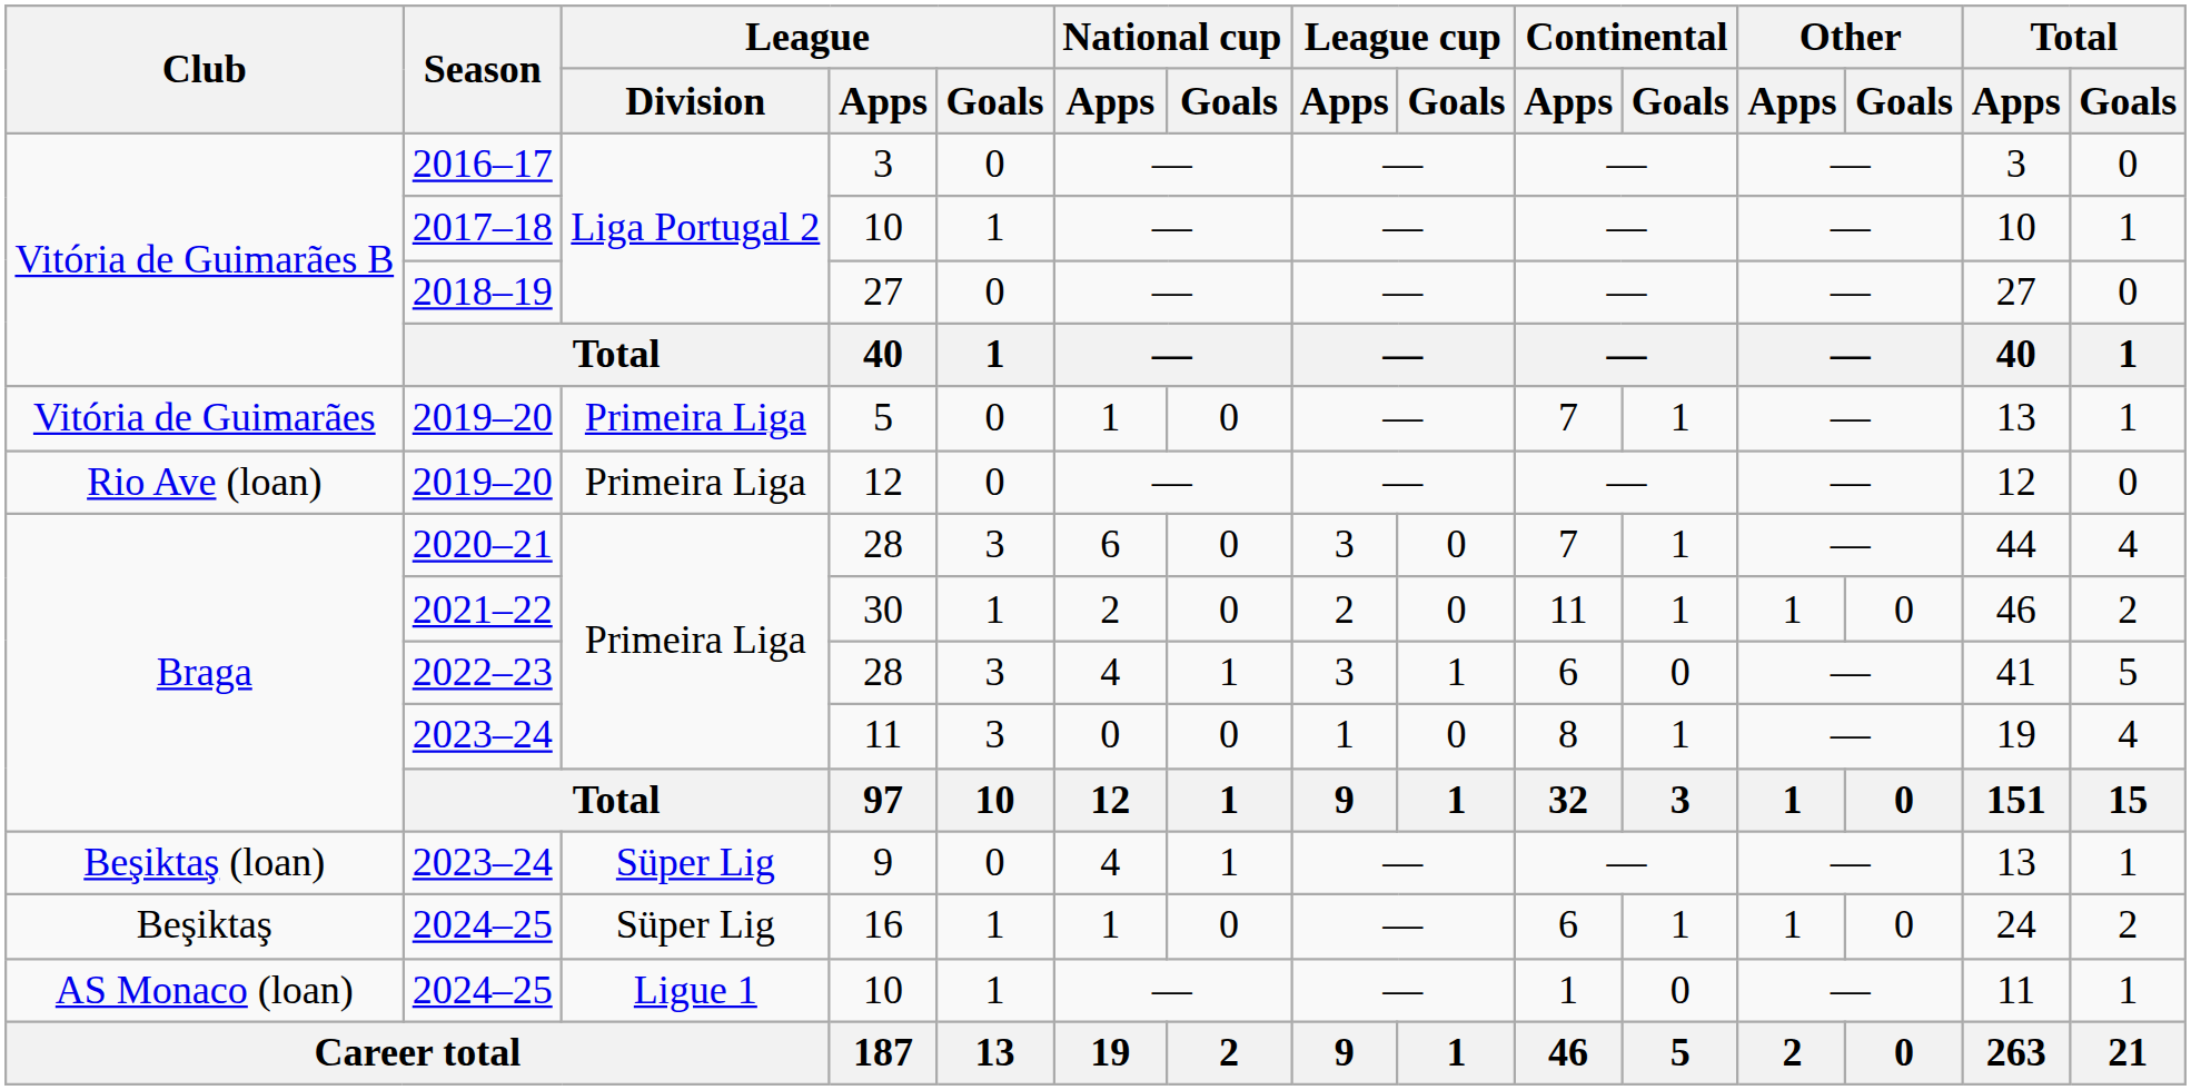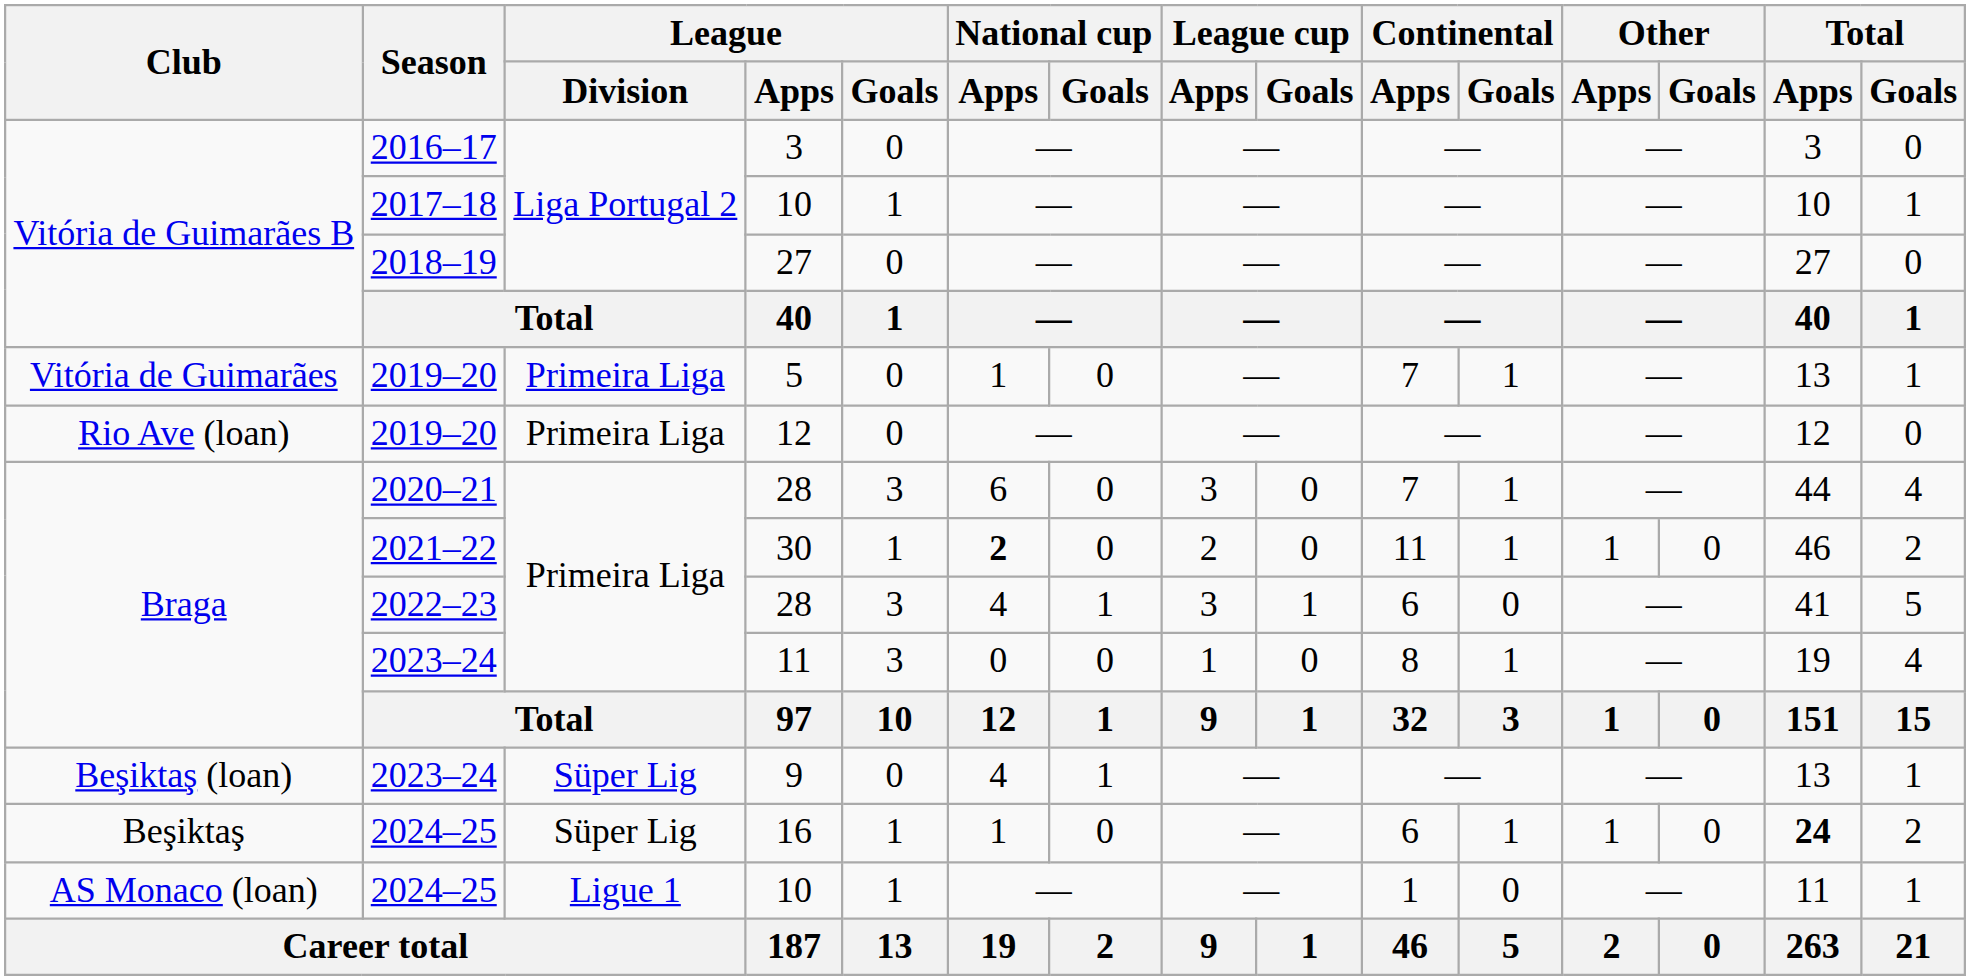30 | National cup / Apps: normal -> bold
16 | Total / Apps: normal -> bold
